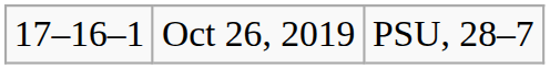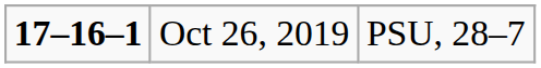Oct 26, 2019 | column 1: normal -> bold
